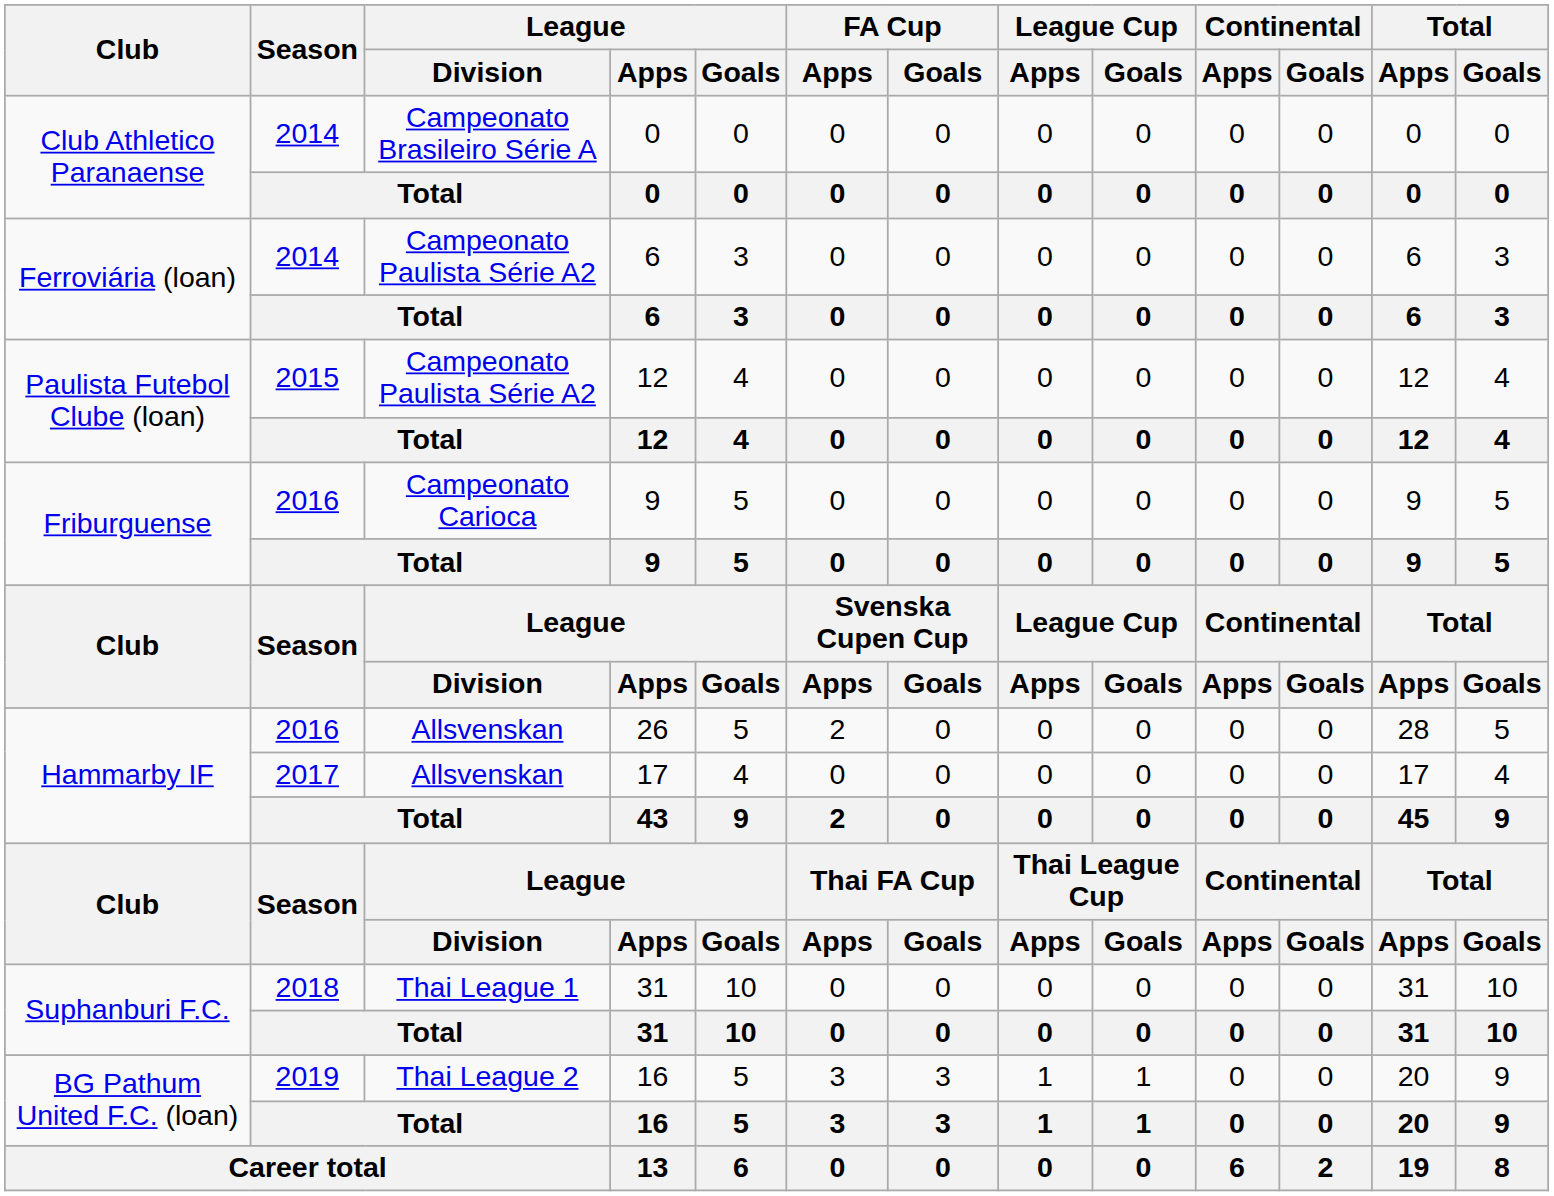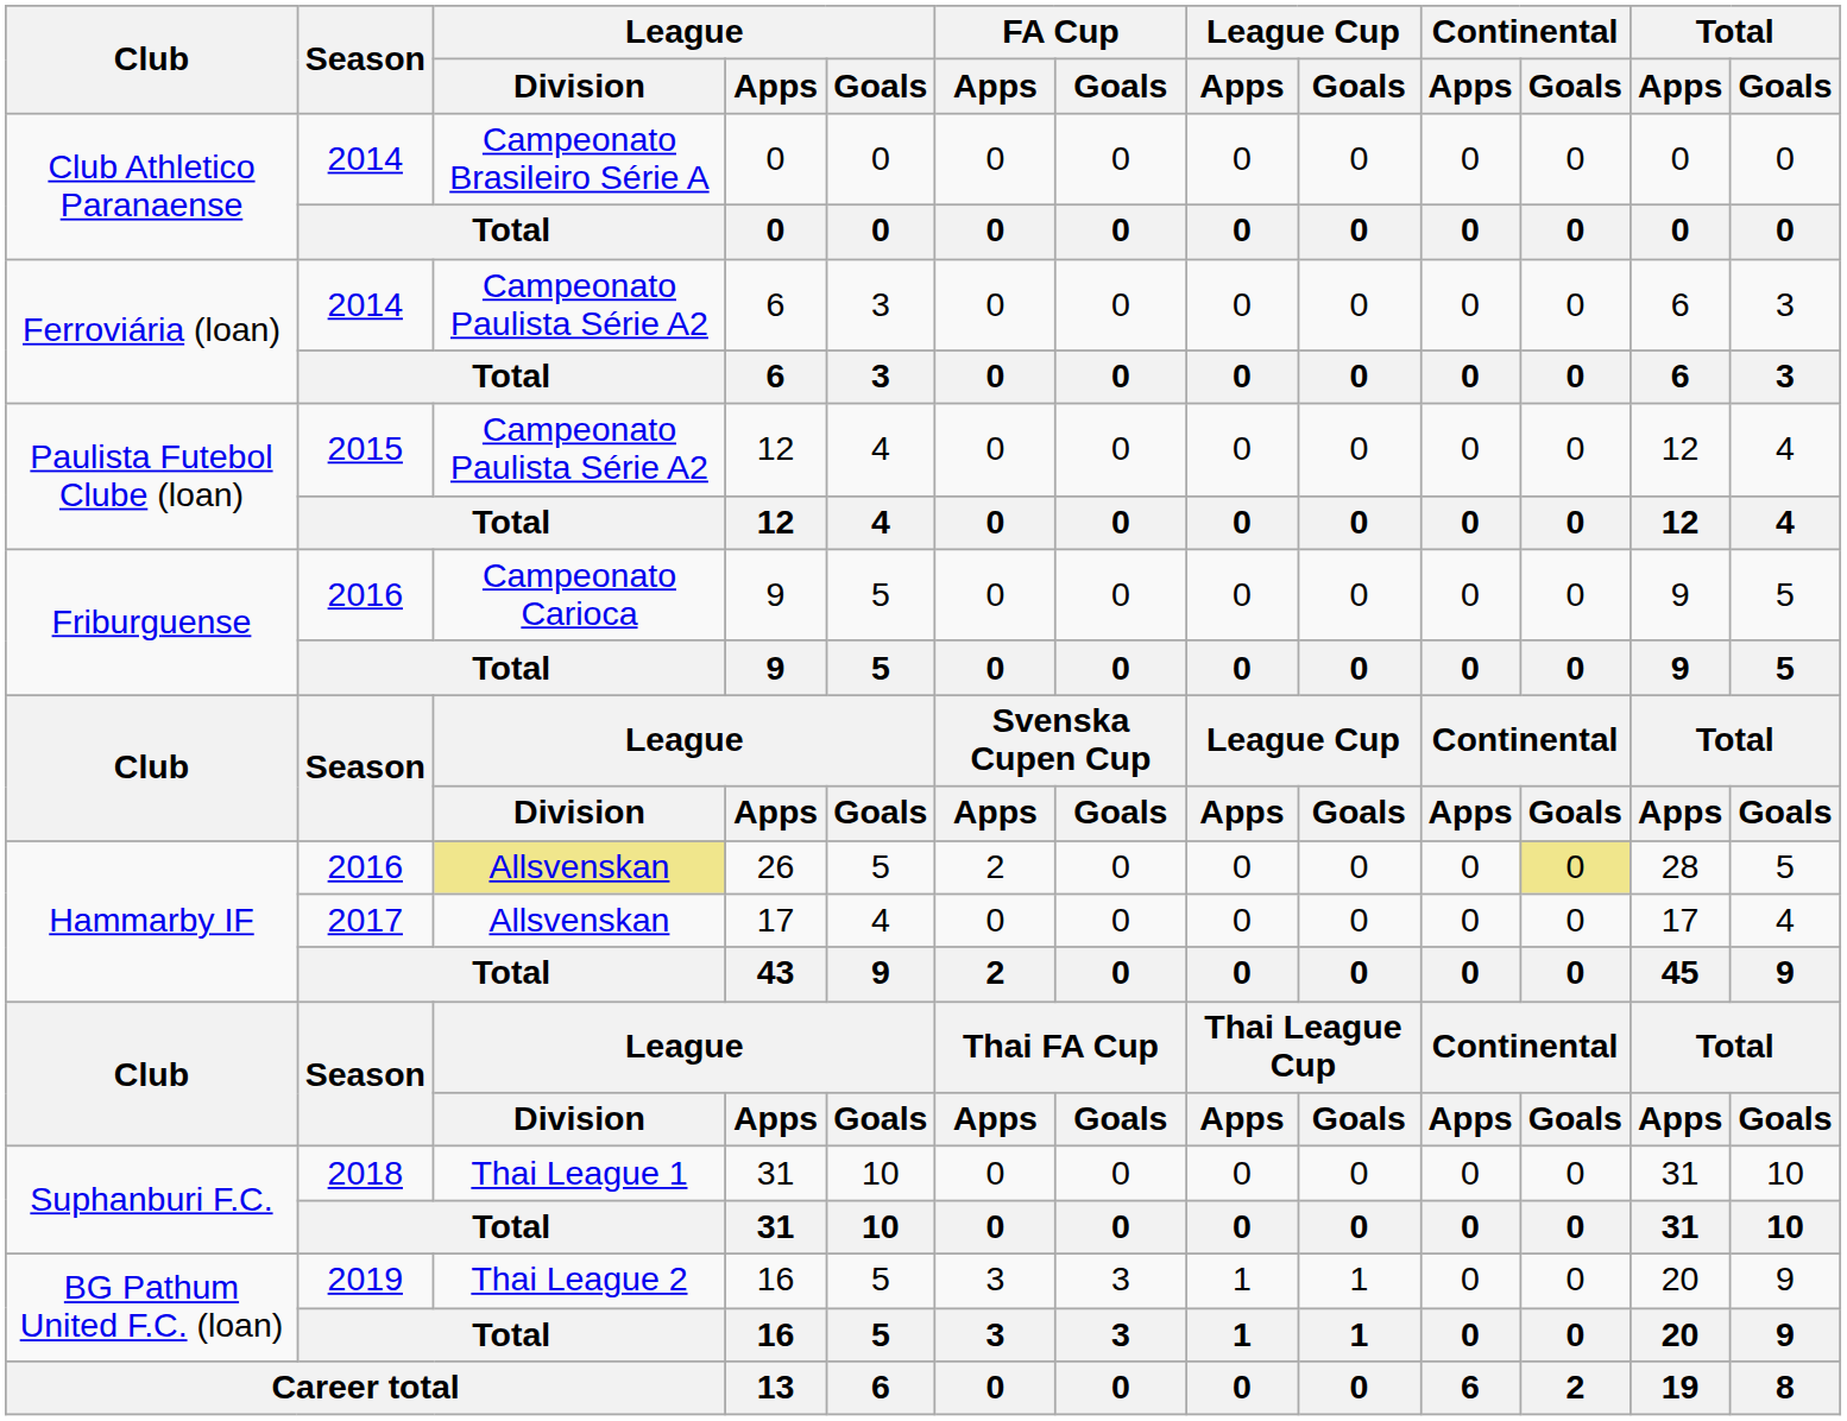26 | League / Division: no background -> khaki background
26 | Continental / Goals: no background -> khaki background
